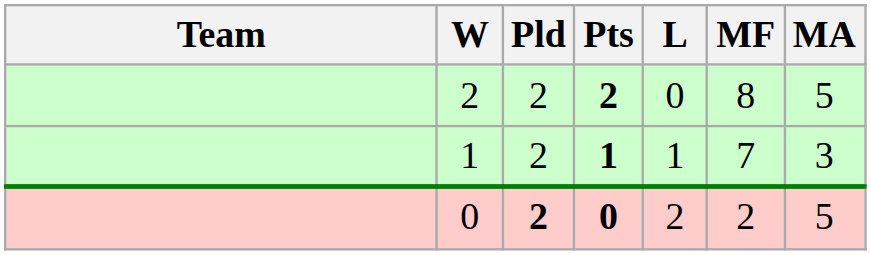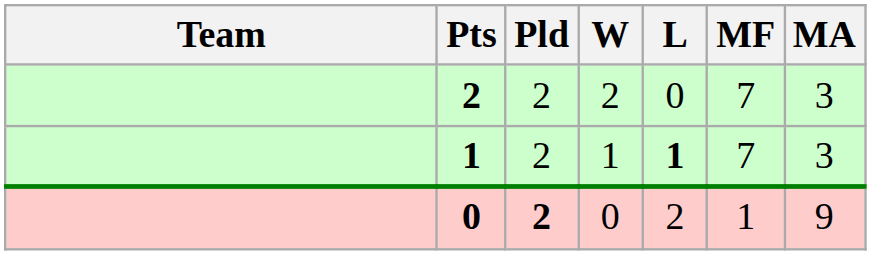columns swapped: Pts <-> W
row 2 | MF: 8 -> 7
row 2 | MA: 5 -> 3
row 3 | L: normal -> bold
row 4 | MF: 2 -> 1
row 4 | MA: 5 -> 9
